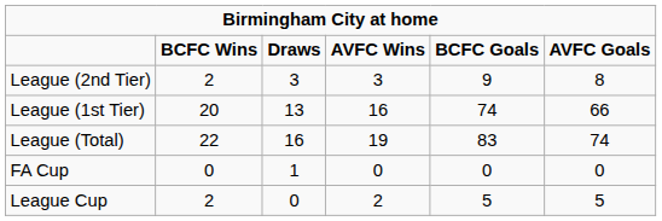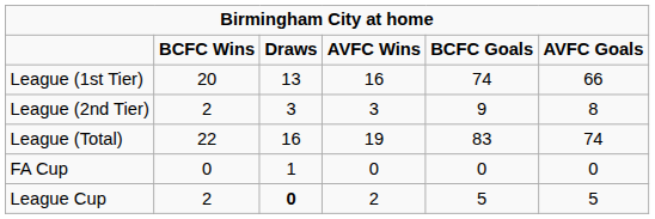rows swapped: League (1st Tier) <-> League (2nd Tier)
League Cup | Draws: normal -> bold
